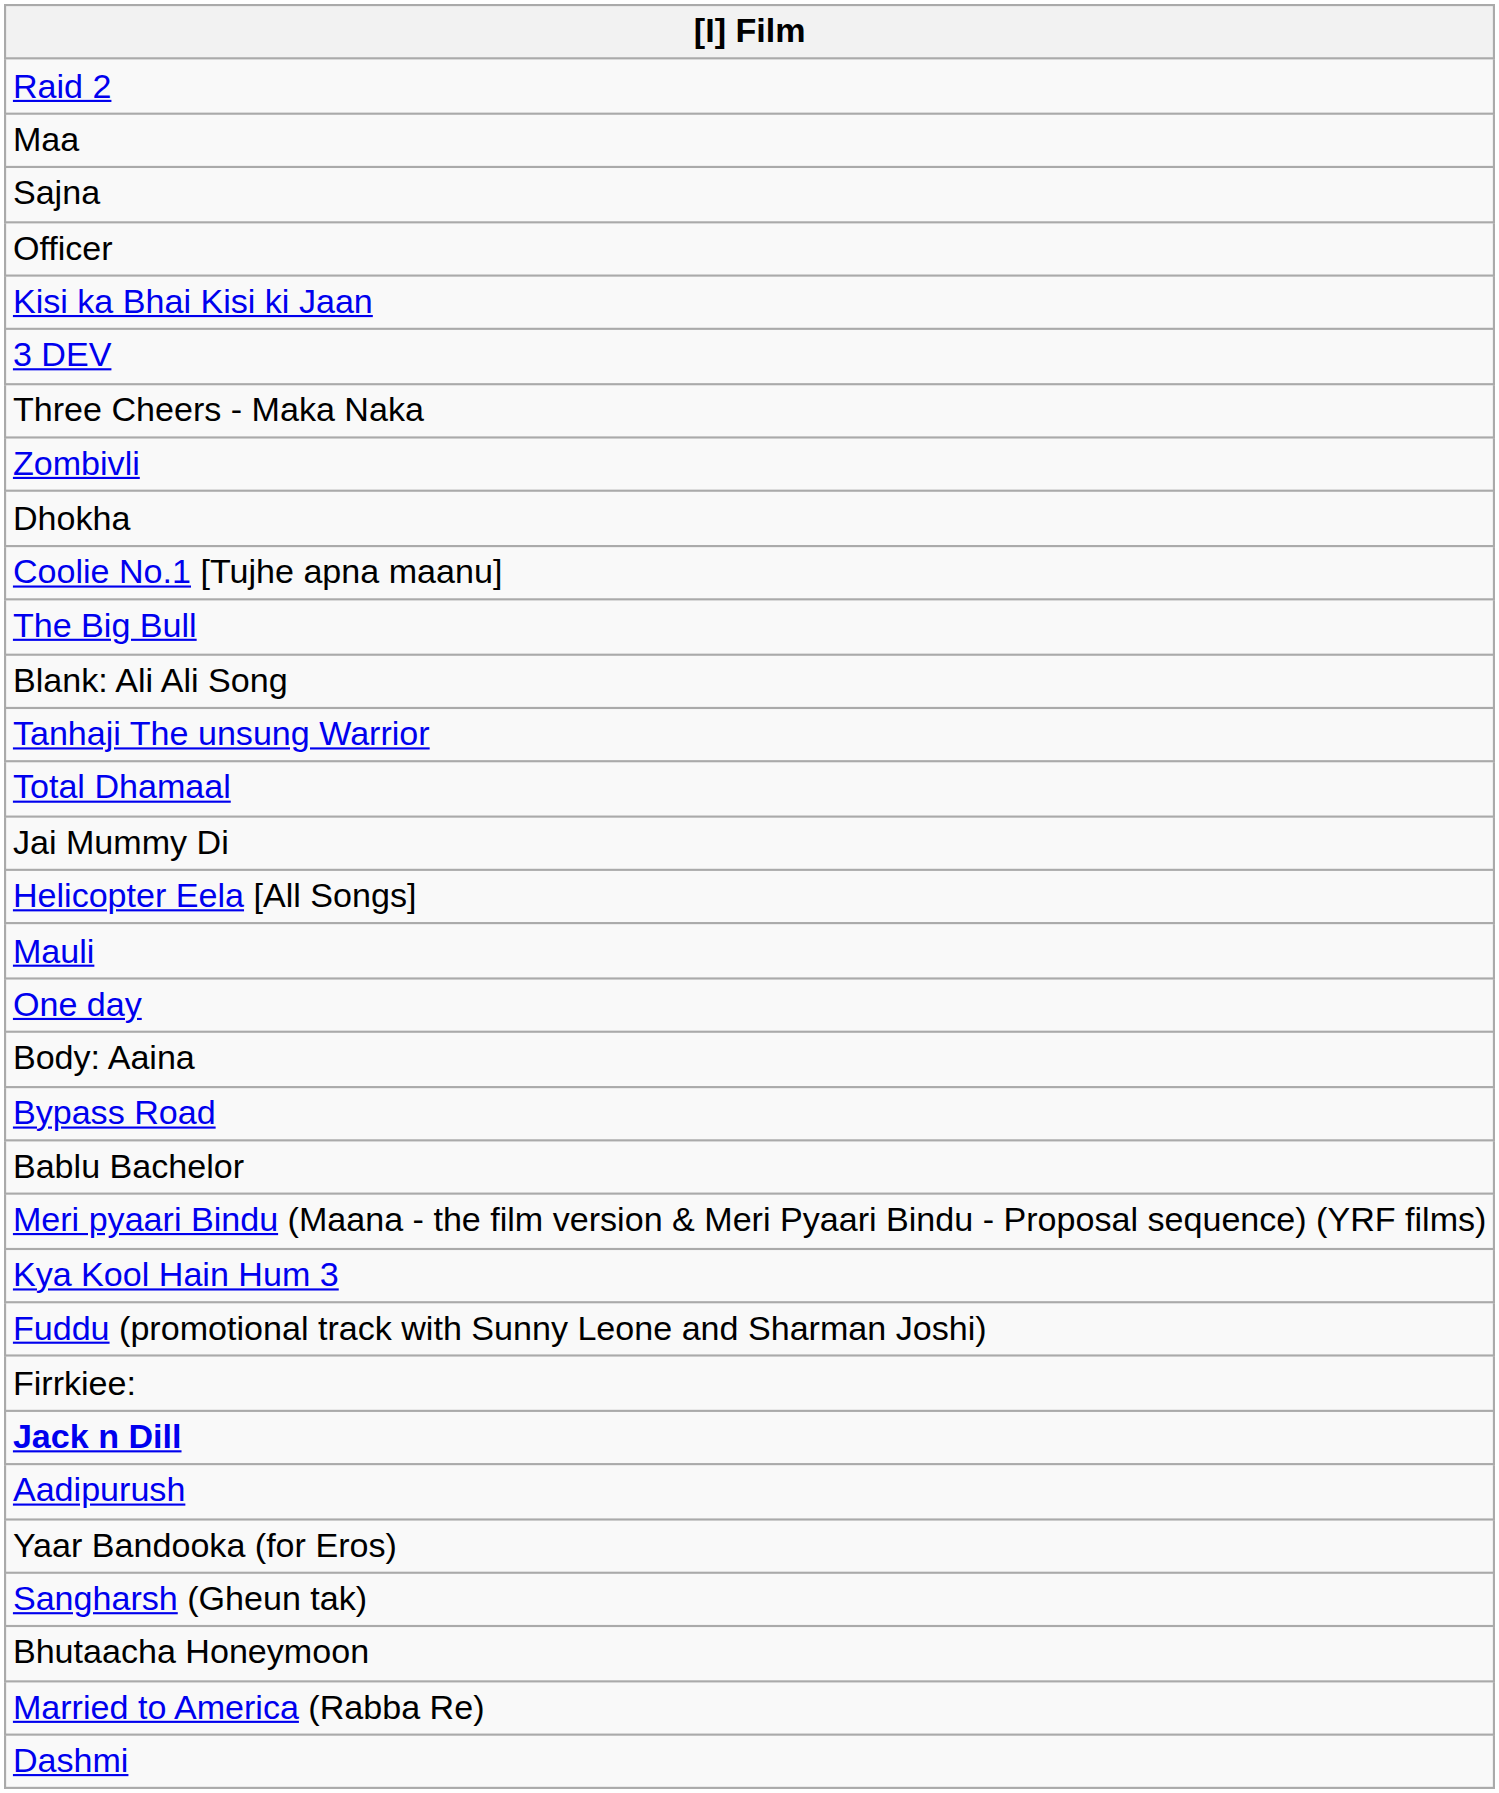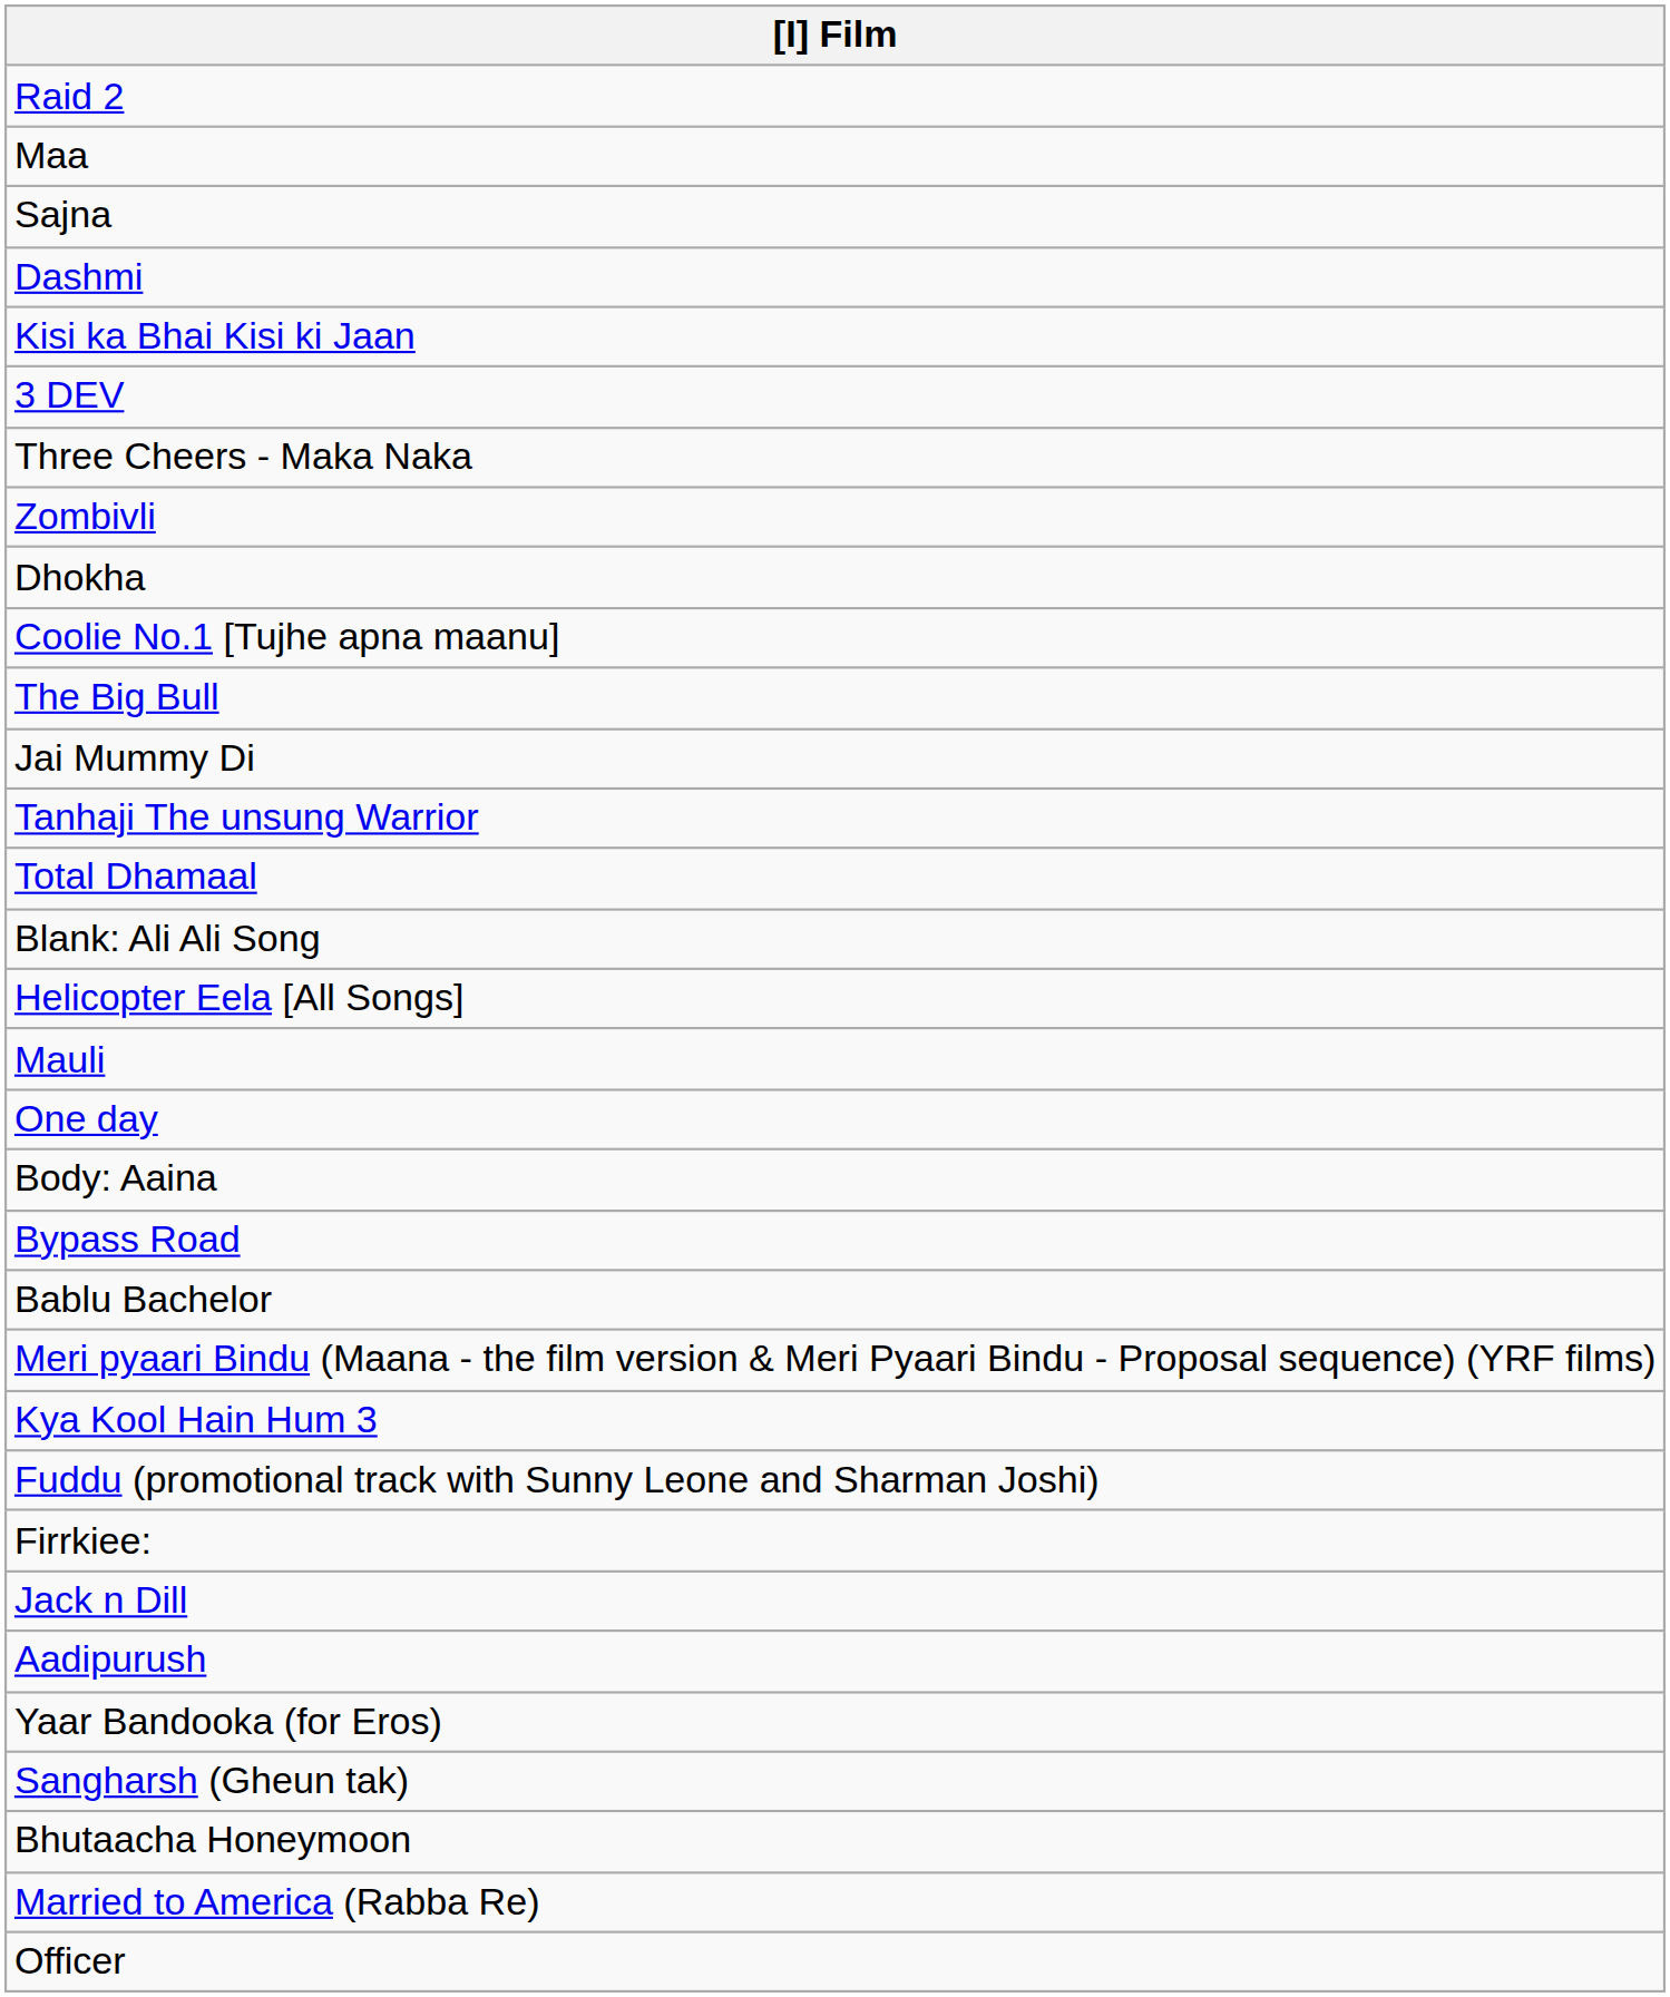row 5 | column 1: Officer -> Dashmi
row 13 | column 1: Blank: Ali Ali Song -> Jai Mummy Di
row 16 | column 1: Jai Mummy Di -> Blank: Ali Ali Song
row 27 | column 1: bold -> normal
row 33 | column 1: Dashmi -> Officer
